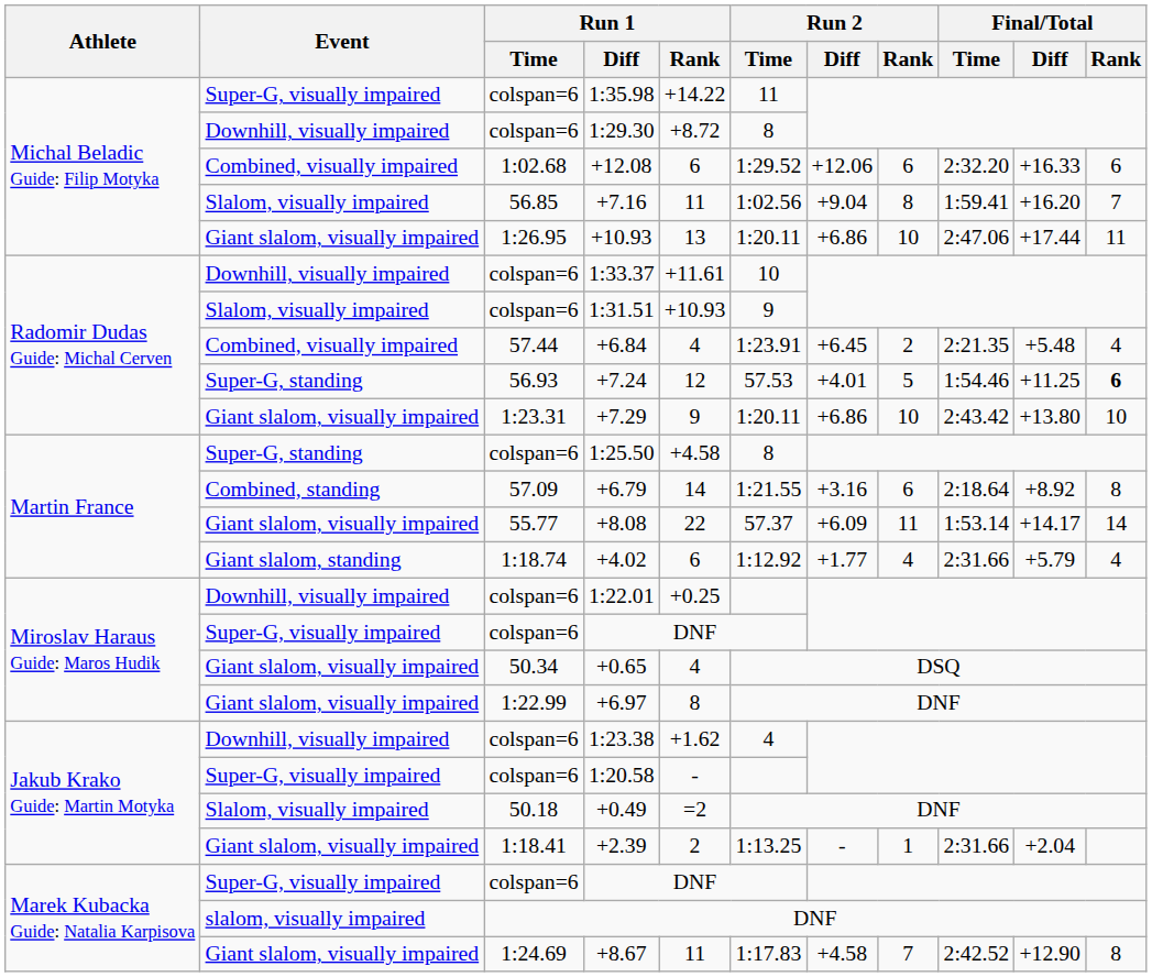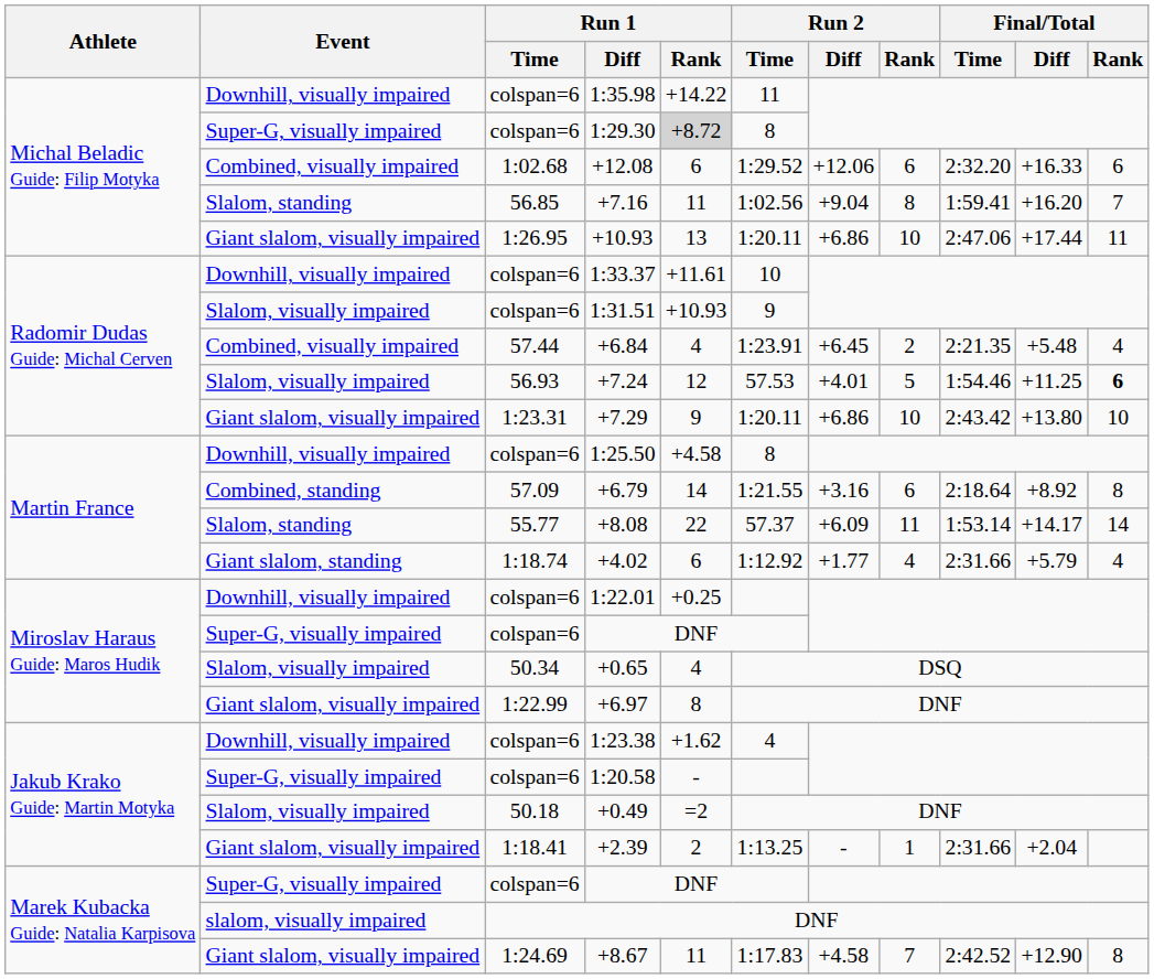1:35.98 | Event: Super-G, visually impaired -> Downhill, visually impaired
1:29.30 | Event: Downhill, visually impaired -> Super-G, visually impaired
1:29.30 | Run 1 / Rank: no background -> lightgrey background
+7.16 | Event: Slalom, visually impaired -> Slalom, standing
+7.24 | Event: Super-G, standing -> Slalom, visually impaired
1:25.50 | Event: Super-G, standing -> Downhill, visually impaired
+8.08 | Event: Giant slalom, visually impaired -> Slalom, standing
+0.65 | Event: Giant slalom, visually impaired -> Slalom, visually impaired
